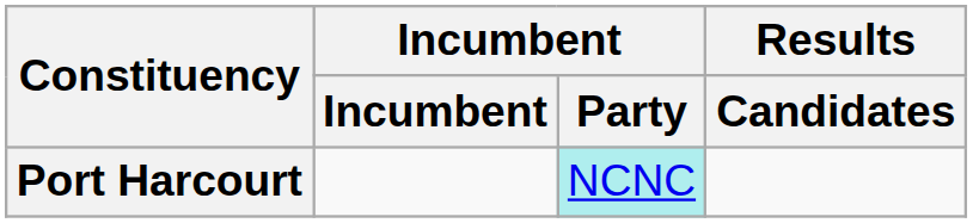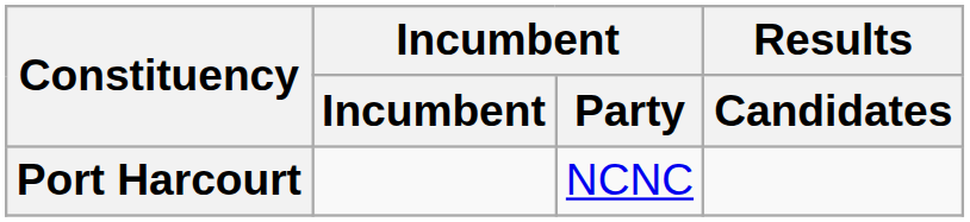Port Harcourt | Incumbent / Party: paleturquoise background -> no background
